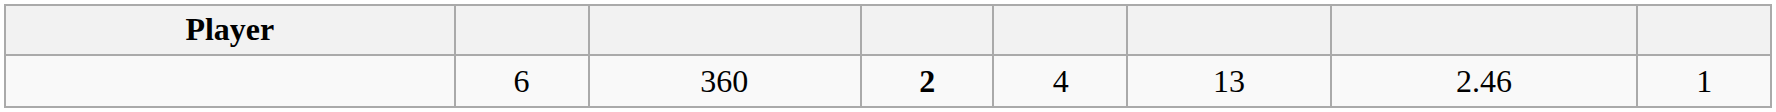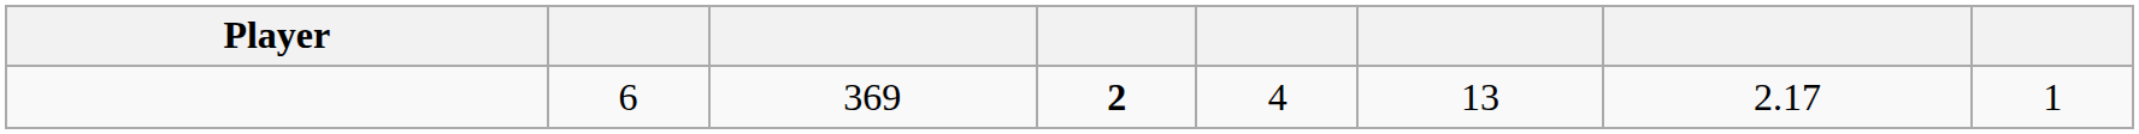row 2 | column 3: 360 -> 369
row 2 | column 7: 2.46 -> 2.17
